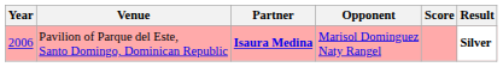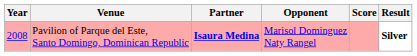row 2 | Year: 2006 -> 2008
